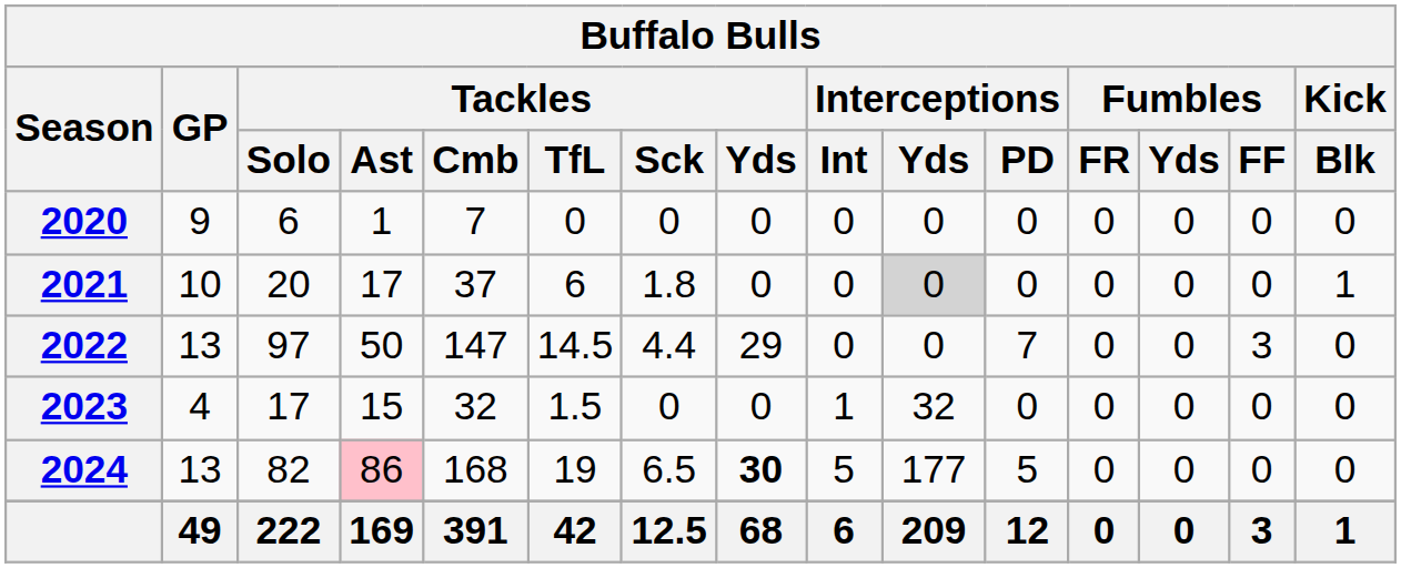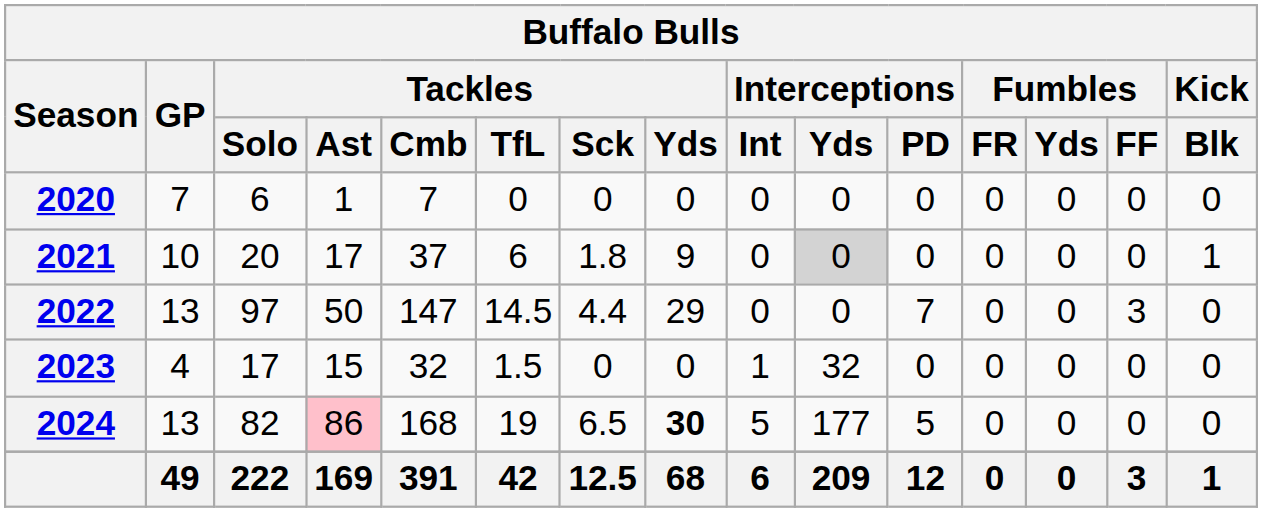2020 | GP: 9 -> 7
2021 | Tackles / Yds: 0 -> 9
